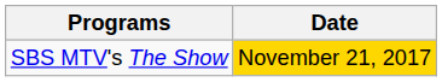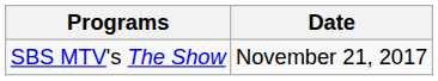SBS MTV's The Show | Date: gold background -> no background
